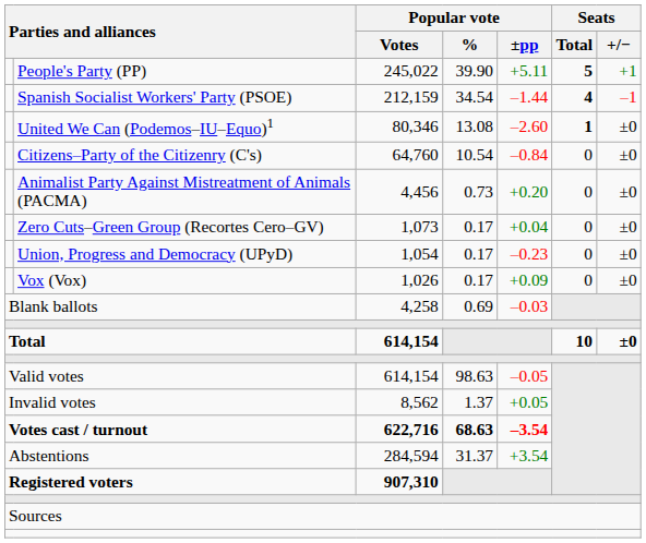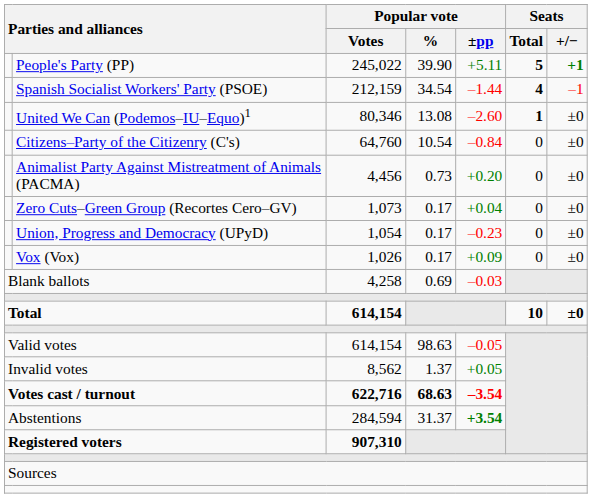People's Party (PP) | Seats / +/−: normal -> bold
Abstentions | Popular vote / ±pp: normal -> bold
